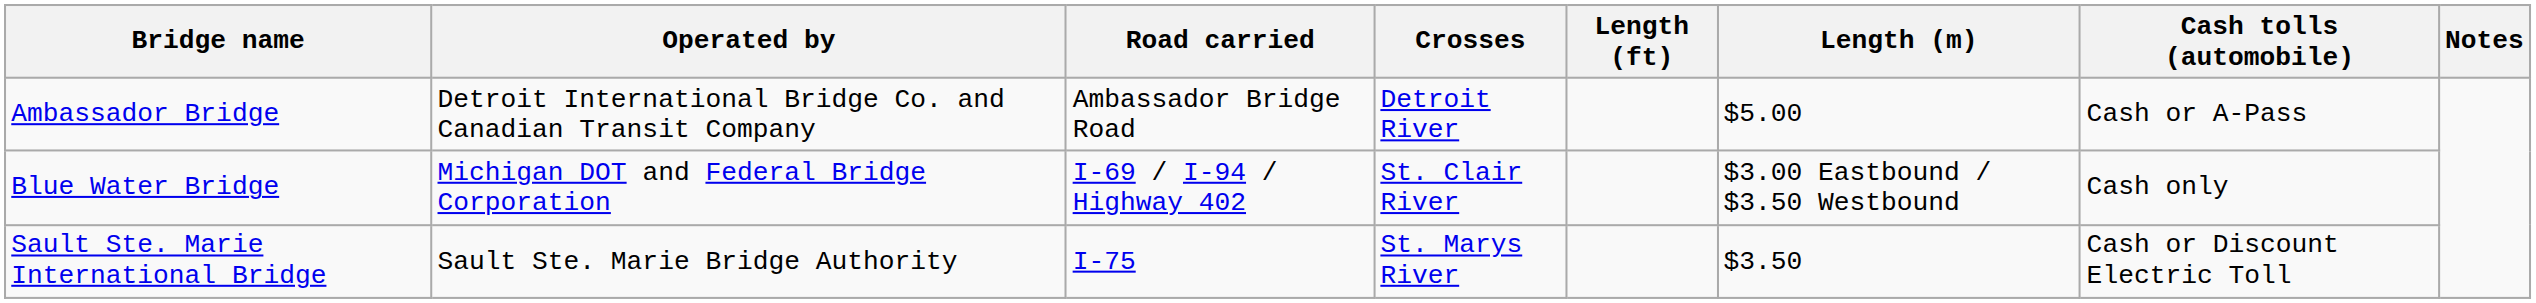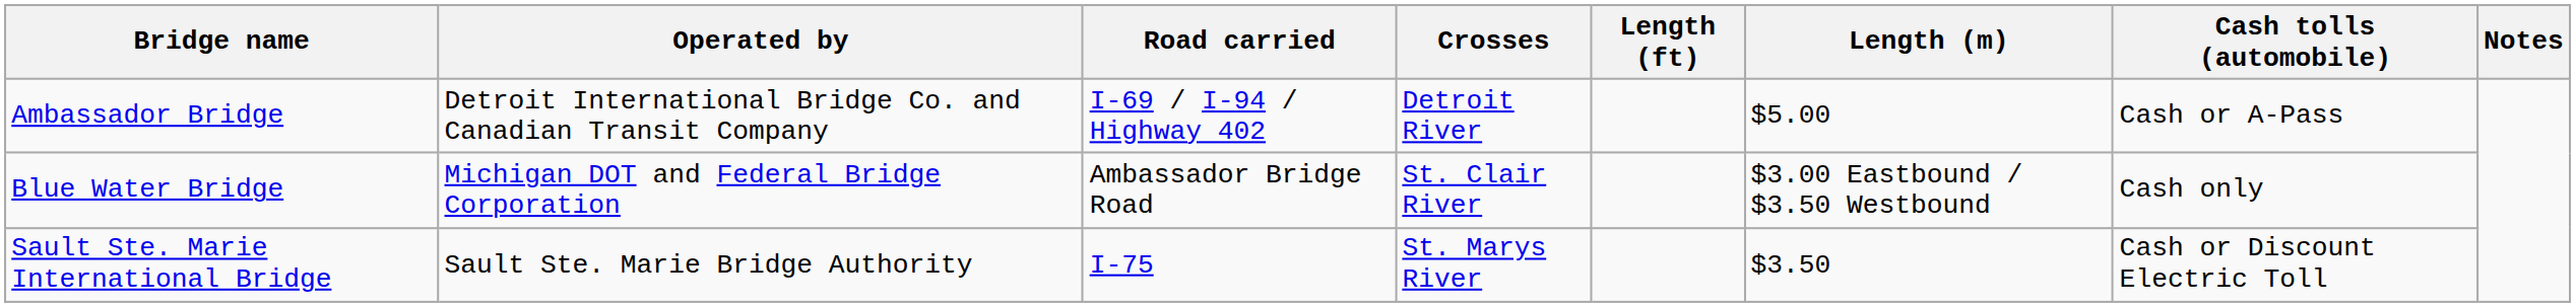Ambassador Bridge | Road carried: Ambassador Bridge Road -> I-69 / I-94 / Highway 402
Blue Water Bridge | Road carried: I-69 / I-94 / Highway 402 -> Ambassador Bridge Road
